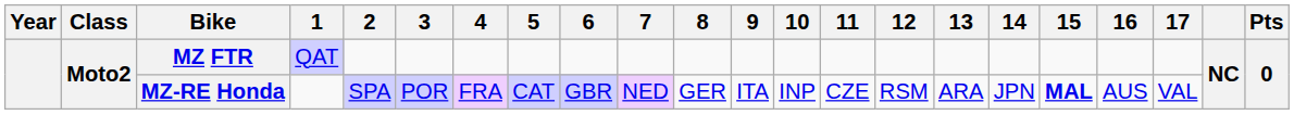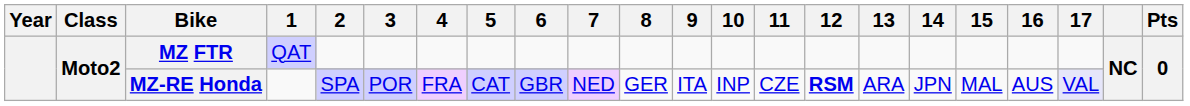MZ-RE Honda | 12: normal -> bold
MZ-RE Honda | 15: bold -> normal
MZ-RE Honda | 17: no background -> lavender background
